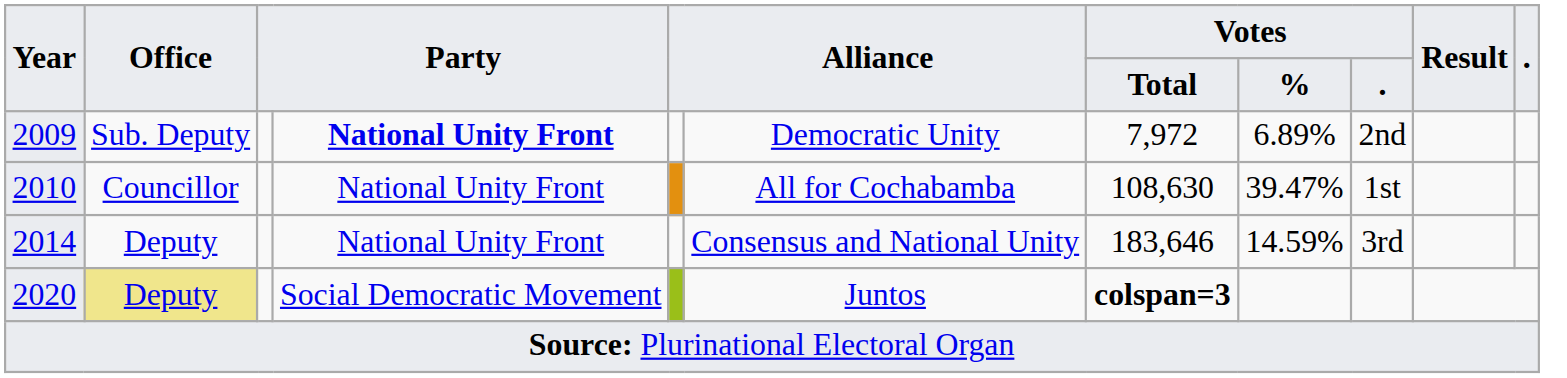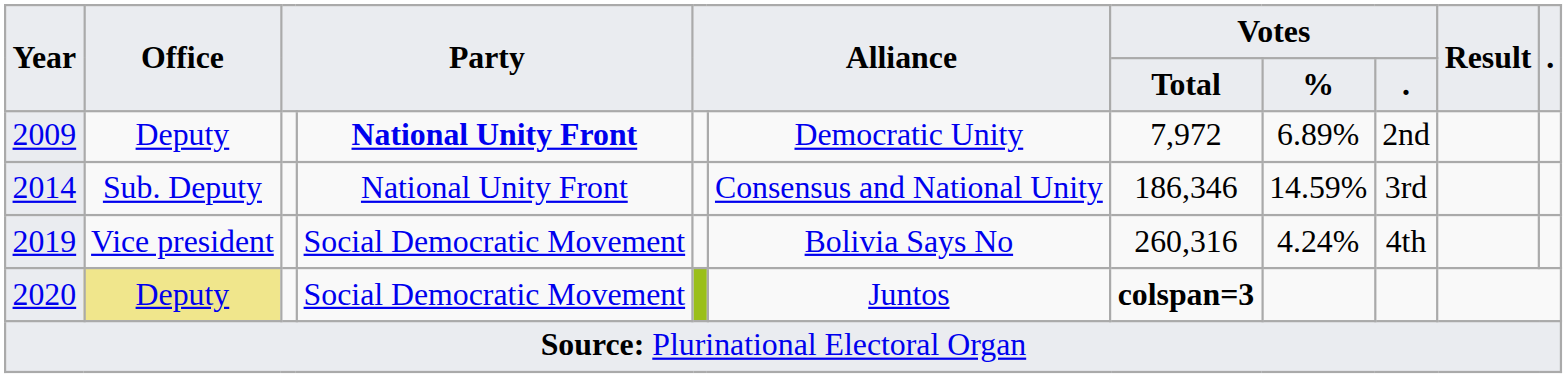2009 | Office: Sub. Deputy -> Deputy
- row: 2010 | Councillor | National Unity Front | All for Cochabamba | 108,630 | 39.47% | 1st
2014 | Office: Deputy -> Sub. Deputy
2014 | Votes / Total: 183,646 -> 186,346
+ row: 2019 | Vice president | Social Democratic Movement | Bolivia Says No | 260,316 | 4.24% | 4th
